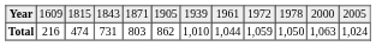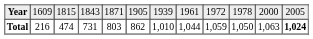row 2 | column 12: normal -> bold
